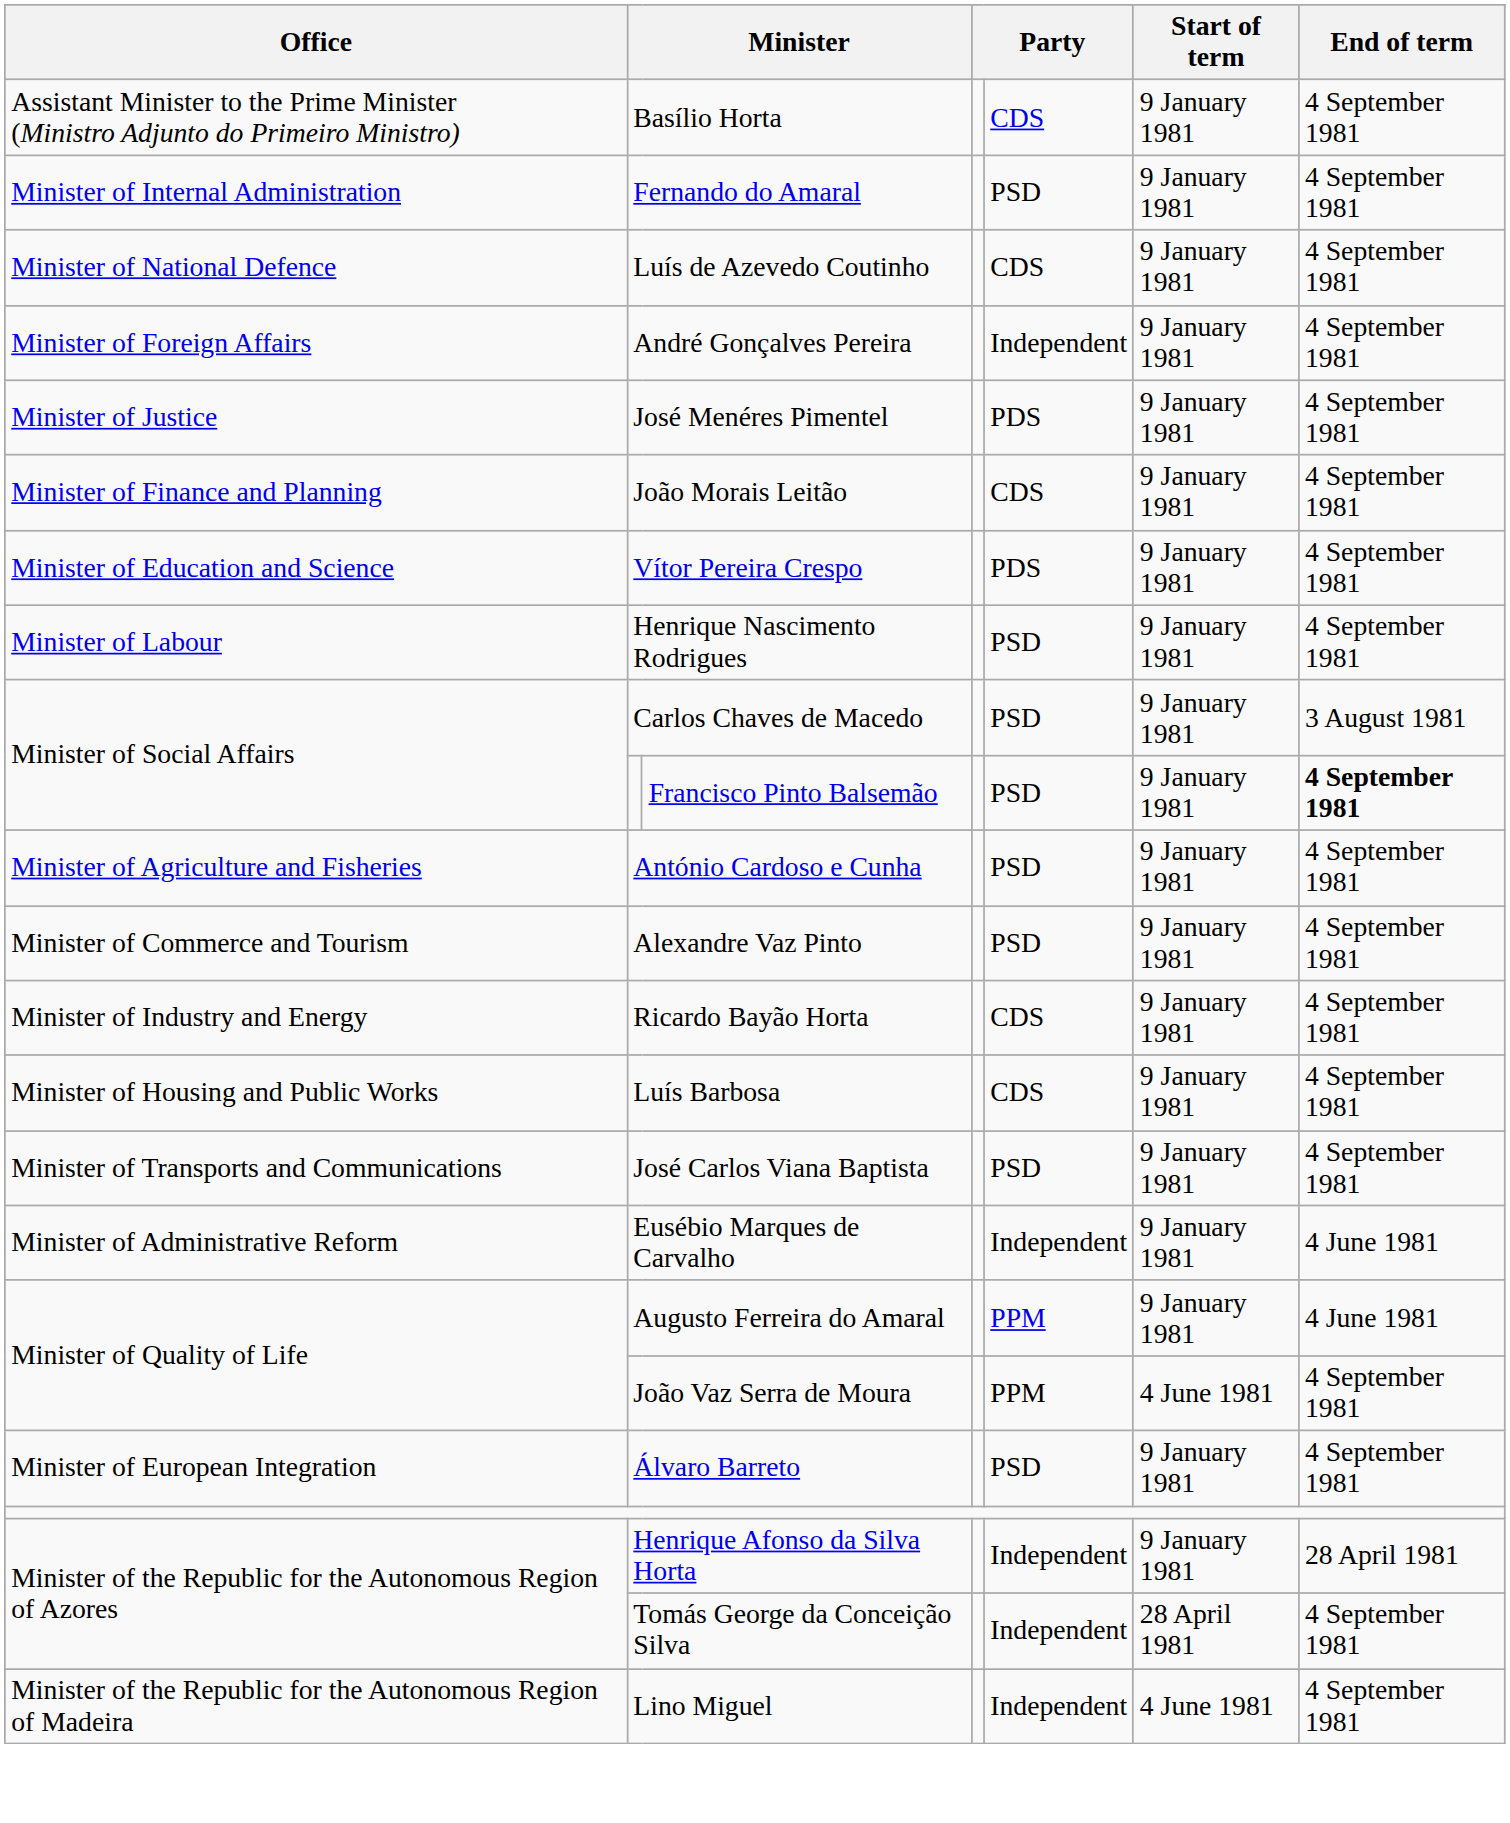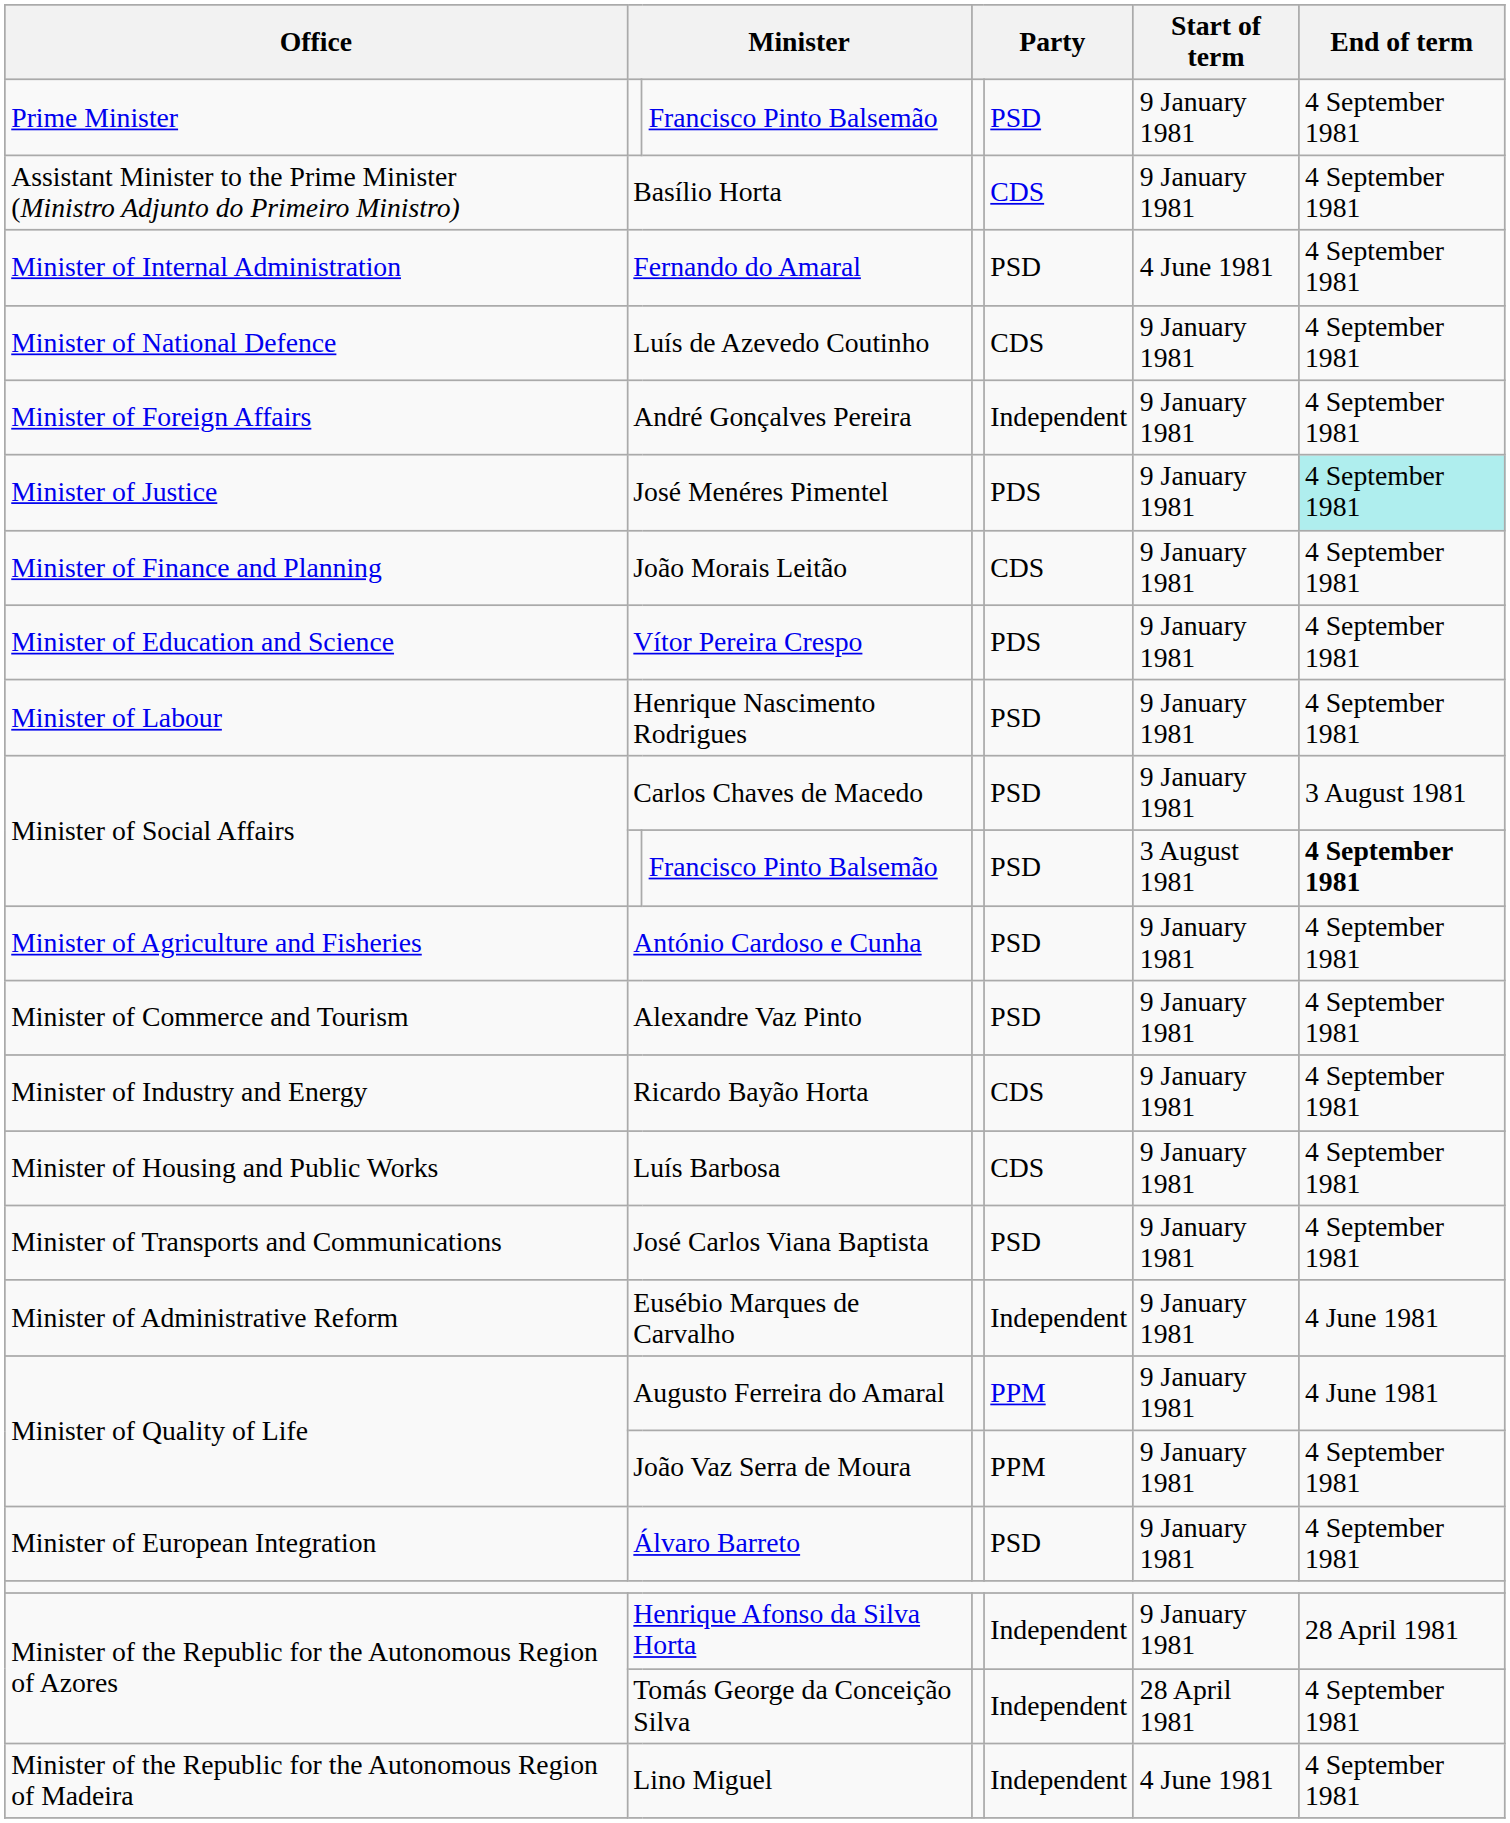+ row: Prime Minister | Francisco Pinto Balsemão | PSD | 9 January 1981 | 4 September 1981
Fernando do Amaral | Start of term: 9 January 1981 -> 4 June 1981
José Menéres Pimentel | End of term: no background -> paleturquoise background
Minister of Social Affairs / Francisco Pinto Balsemão | Start of term: 9 January 1981 -> 3 August 1981
João Vaz Serra de Moura | Start of term: 4 June 1981 -> 9 January 1981
